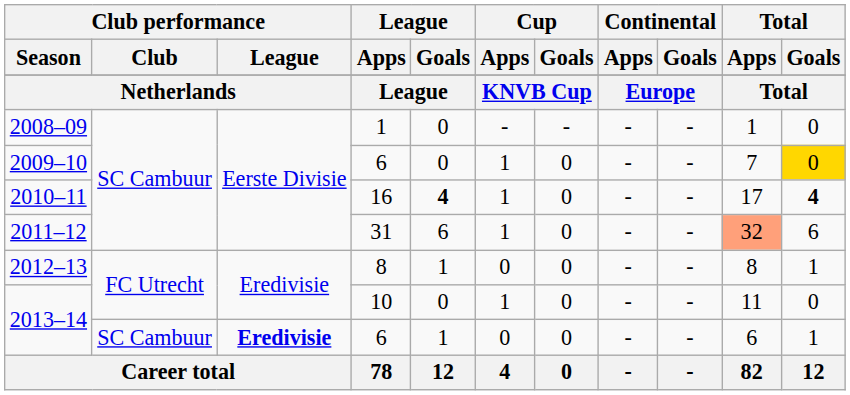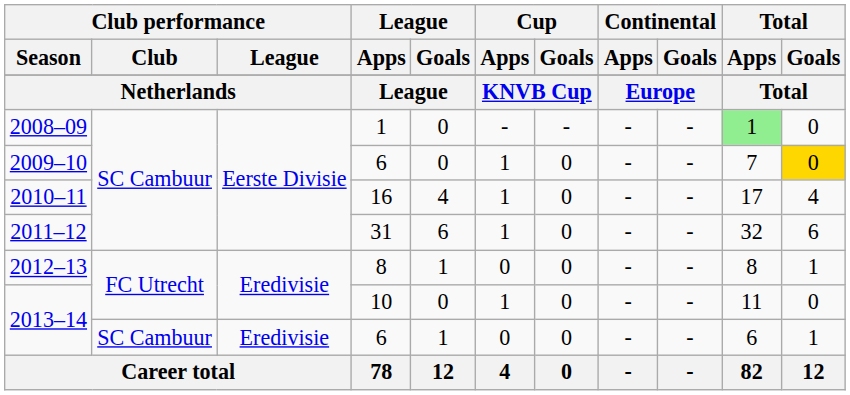2008–09 | Total / Apps: no background -> lightgreen background
2010–11 | League / Goals: bold -> normal
2010–11 | Total / Goals: bold -> normal
2011–12 | Total / Apps: lightsalmon background -> no background
2013–14 / 6 | Club performance / League: bold -> normal
